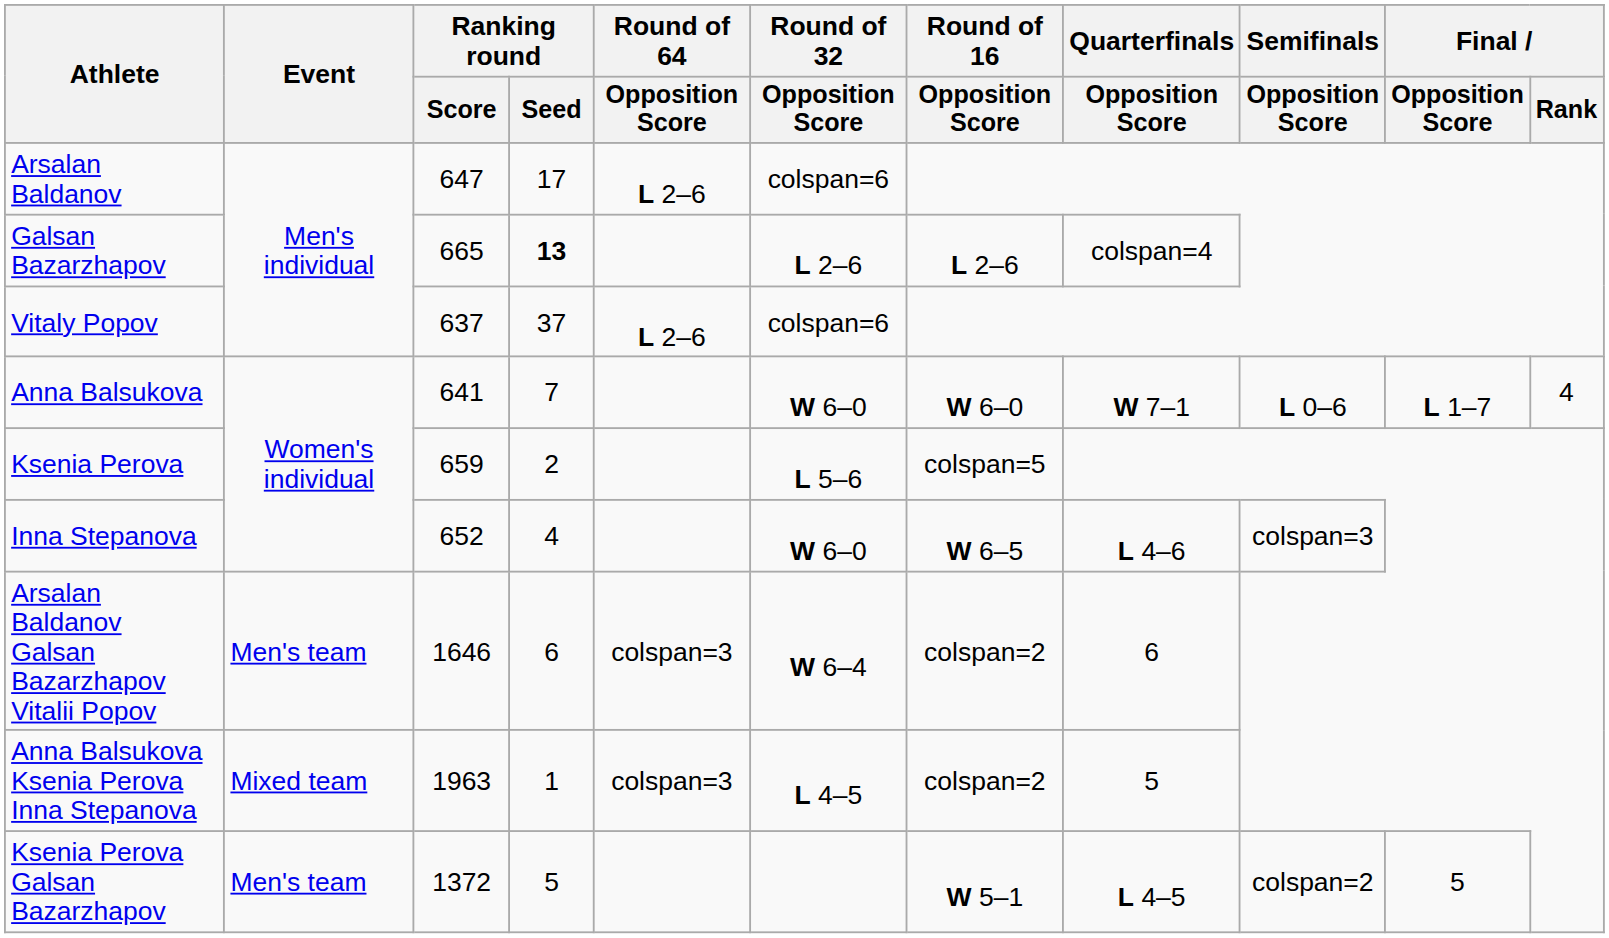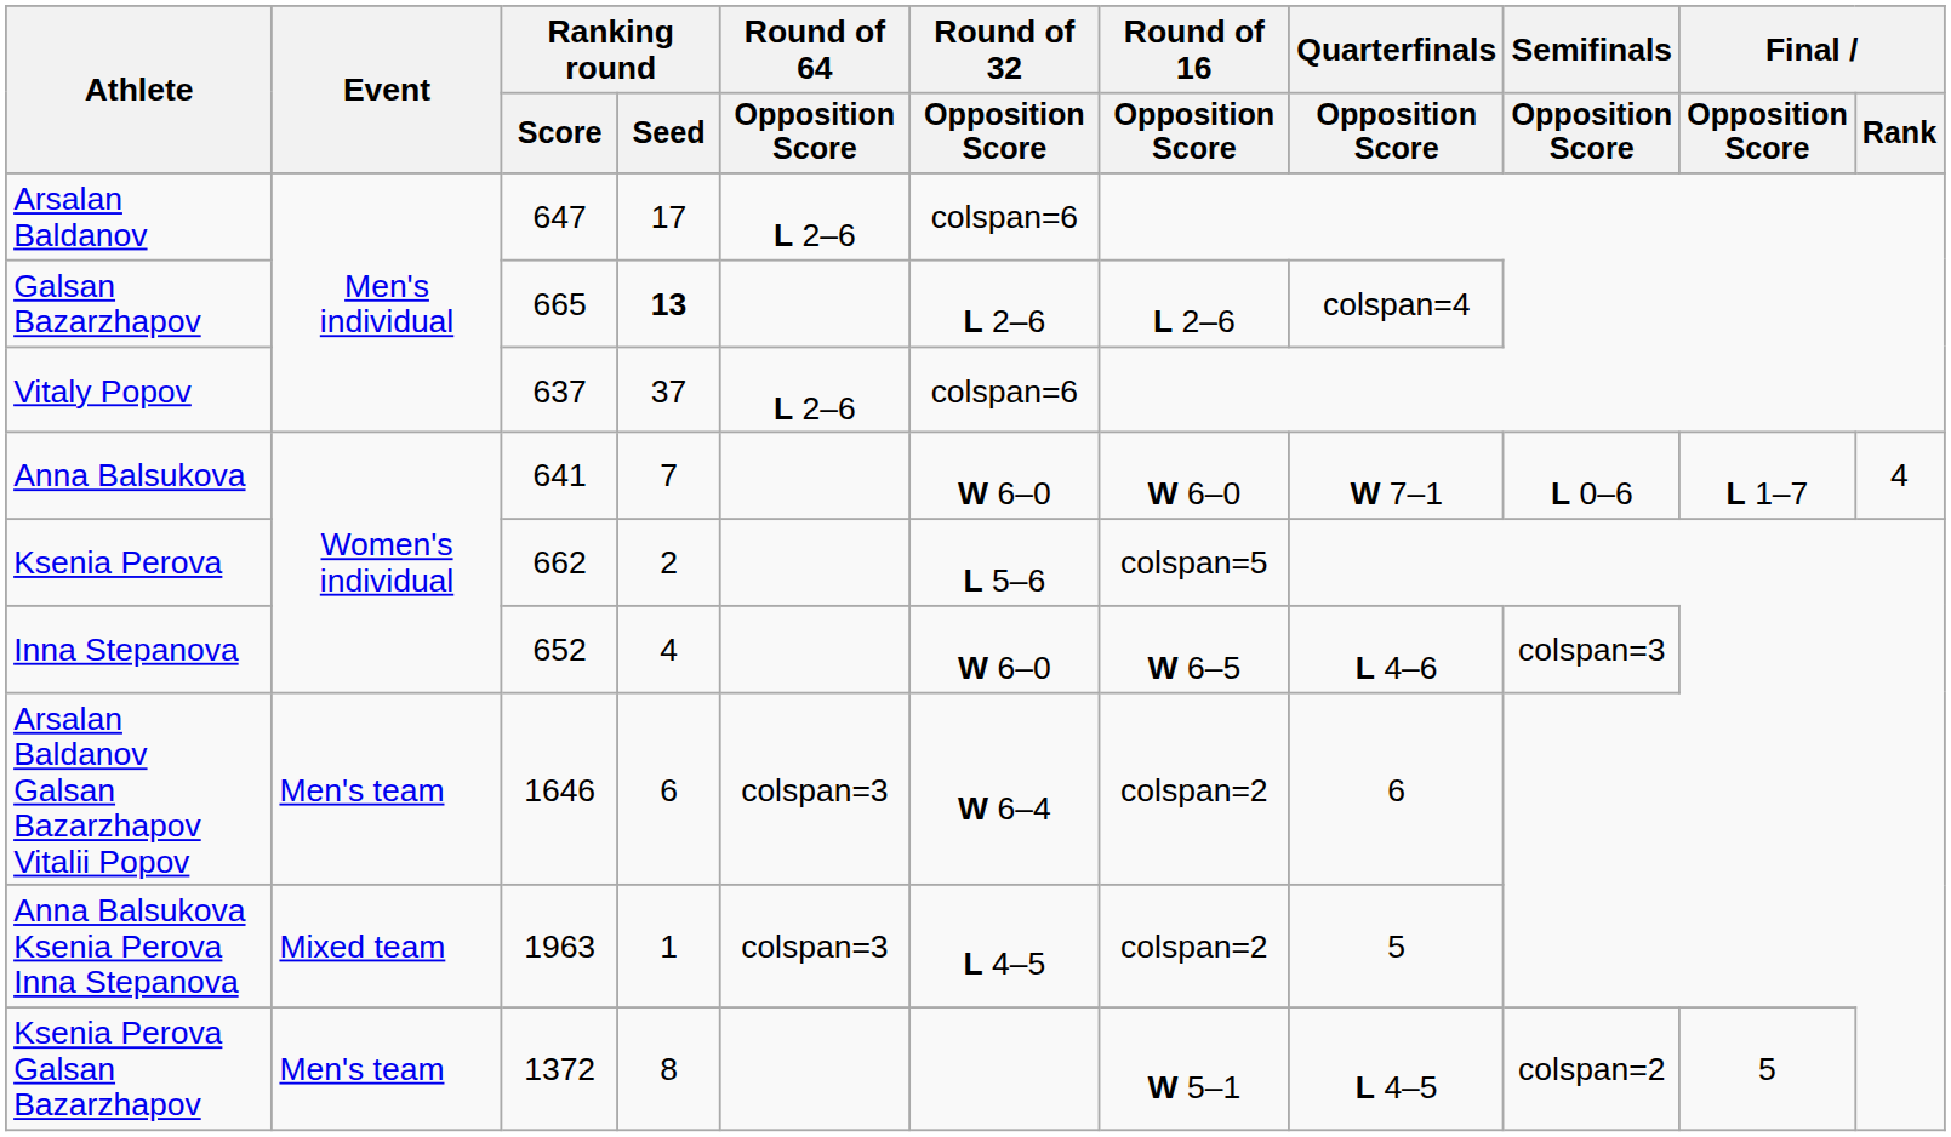Ksenia Perova | Ranking round / Score: 659 -> 662
Ksenia Perova Galsan Bazarzhapov | Ranking round / Seed: 5 -> 8
